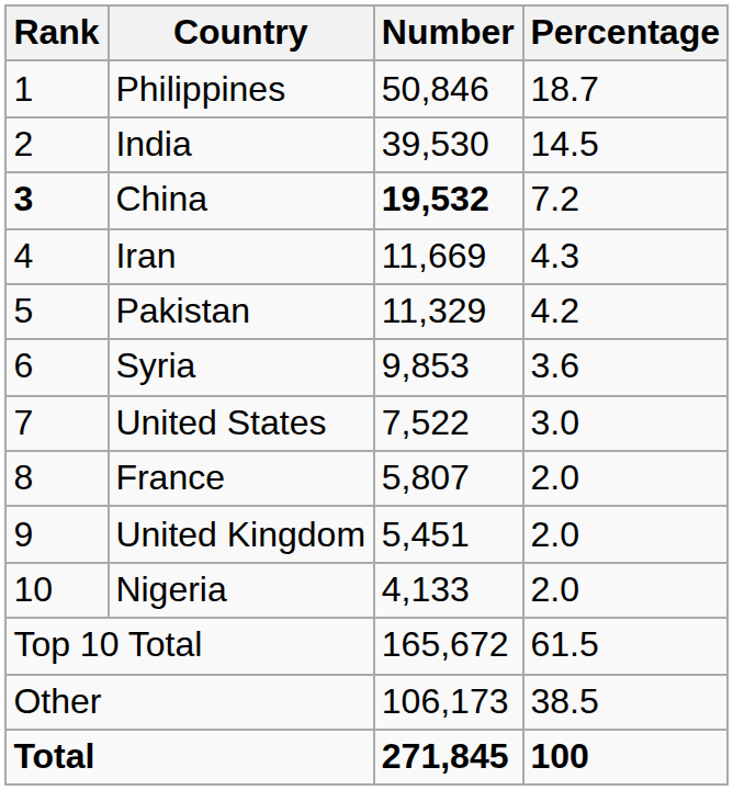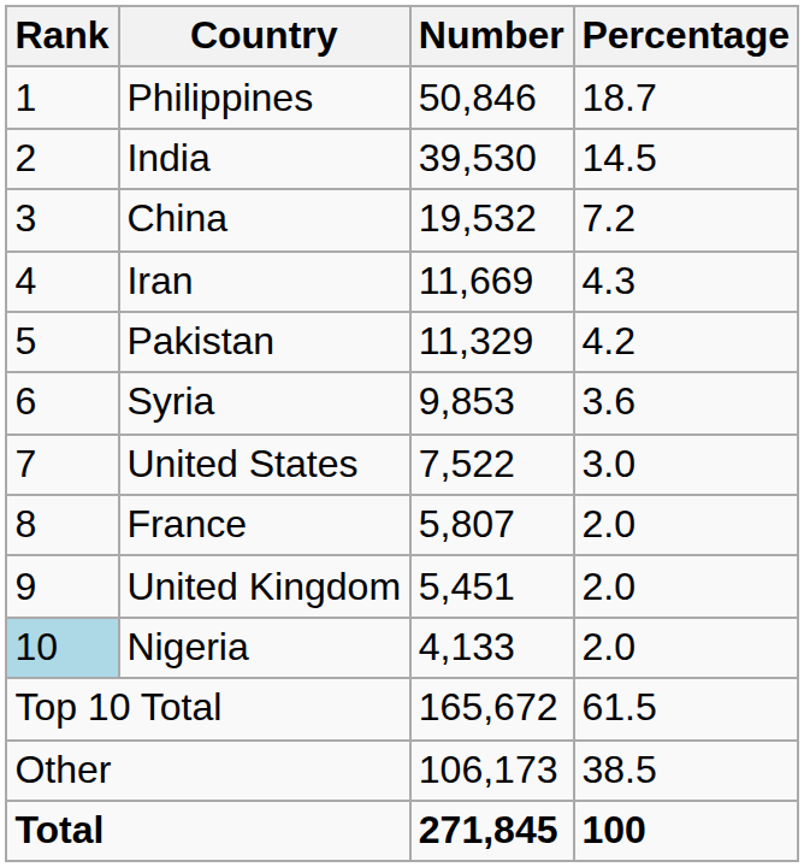China | Rank: bold -> normal
China | Number: bold -> normal
Nigeria | Rank: no background -> lightblue background
